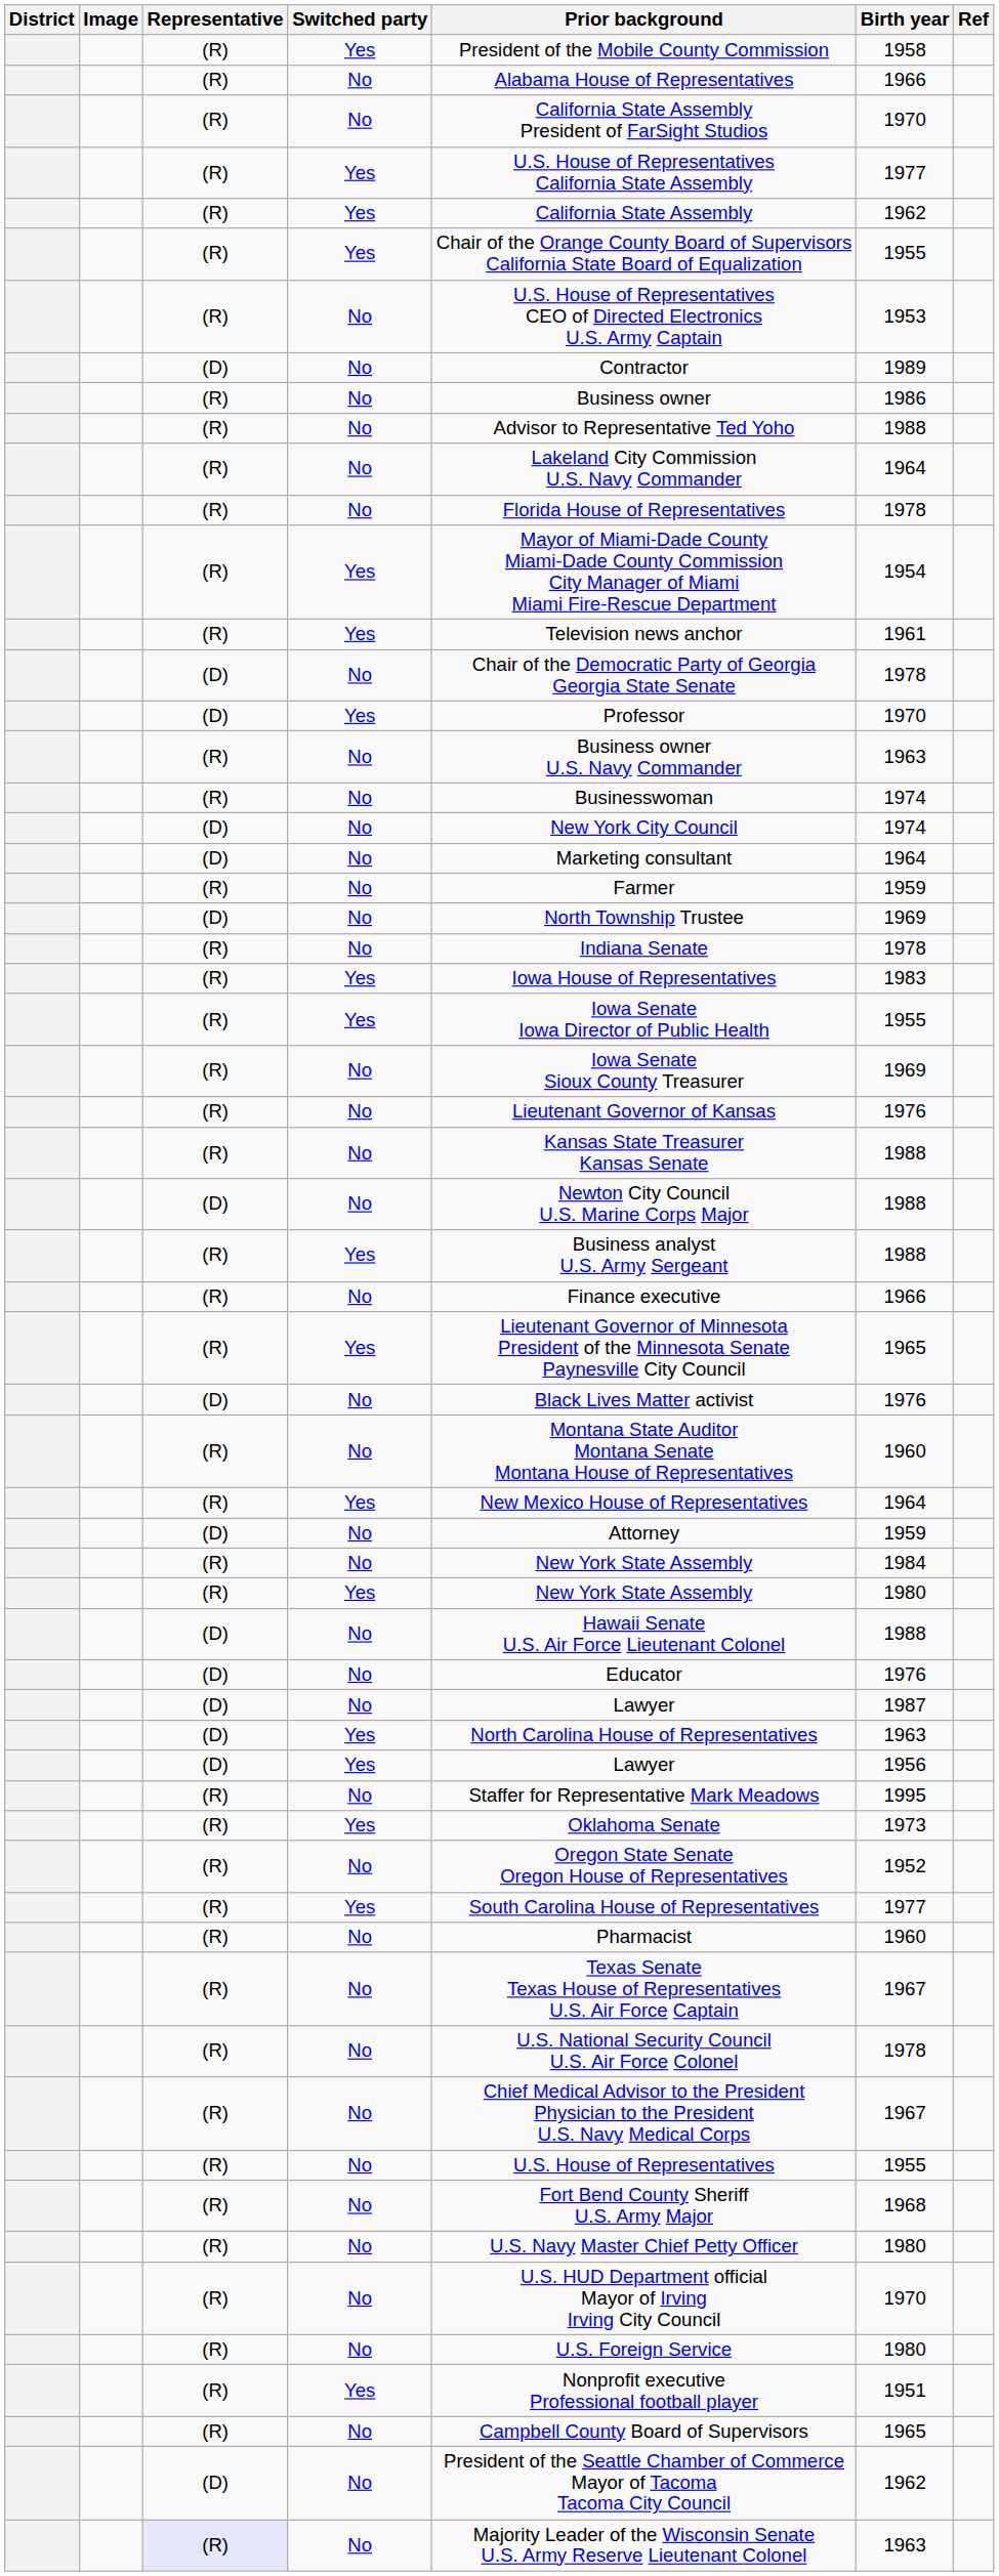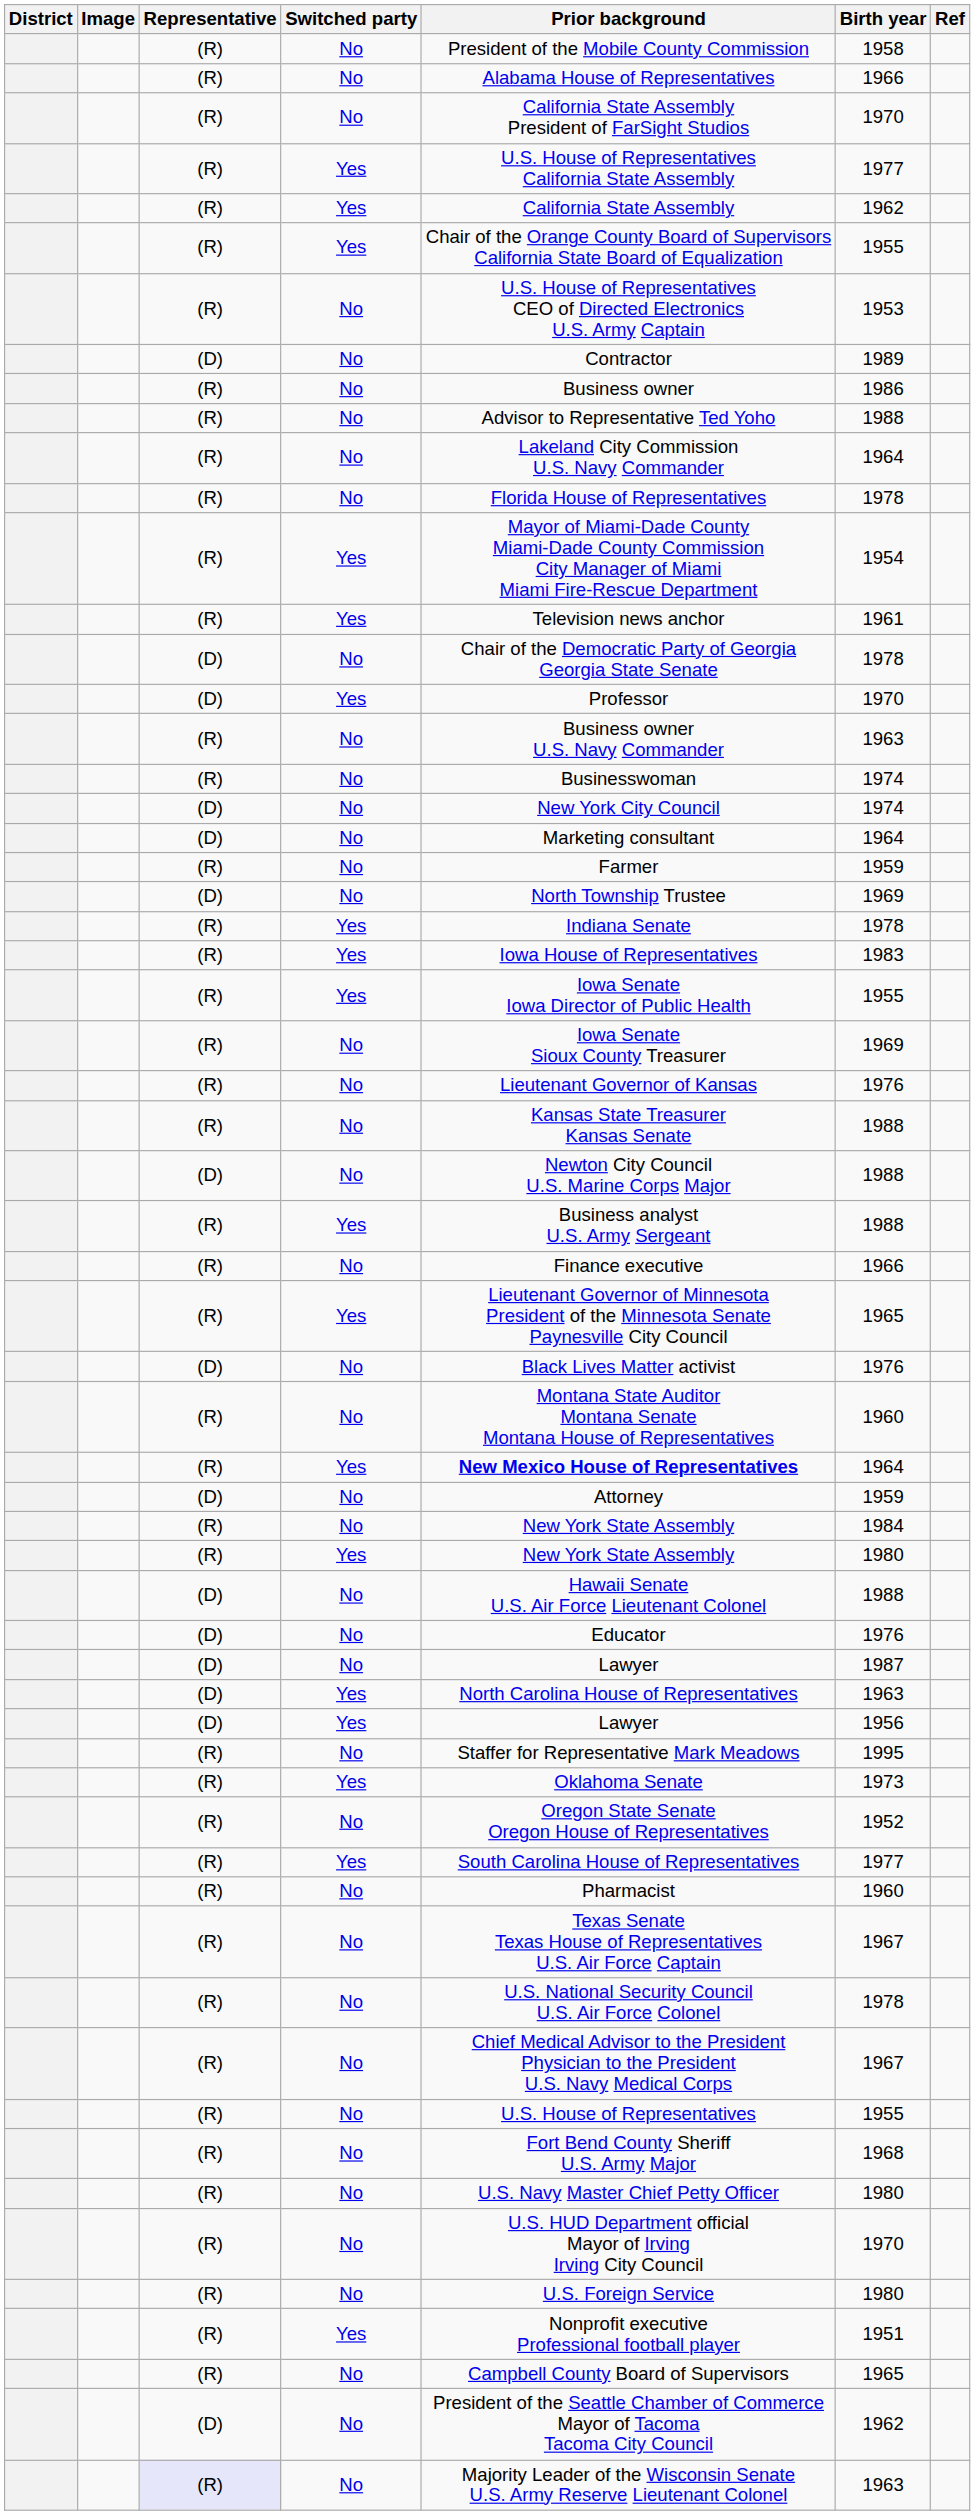row 2 | Switched party: Yes -> No
row 24 | Switched party: No -> Yes
row 36 | Prior background: normal -> bold
